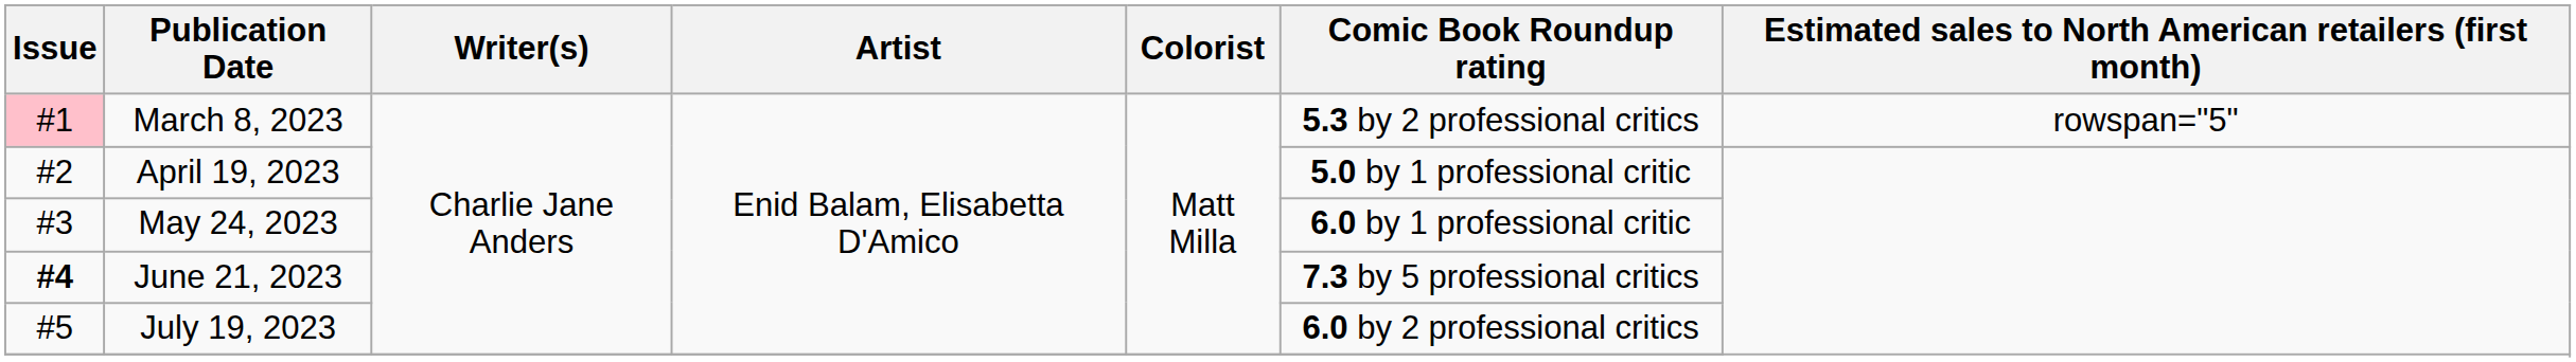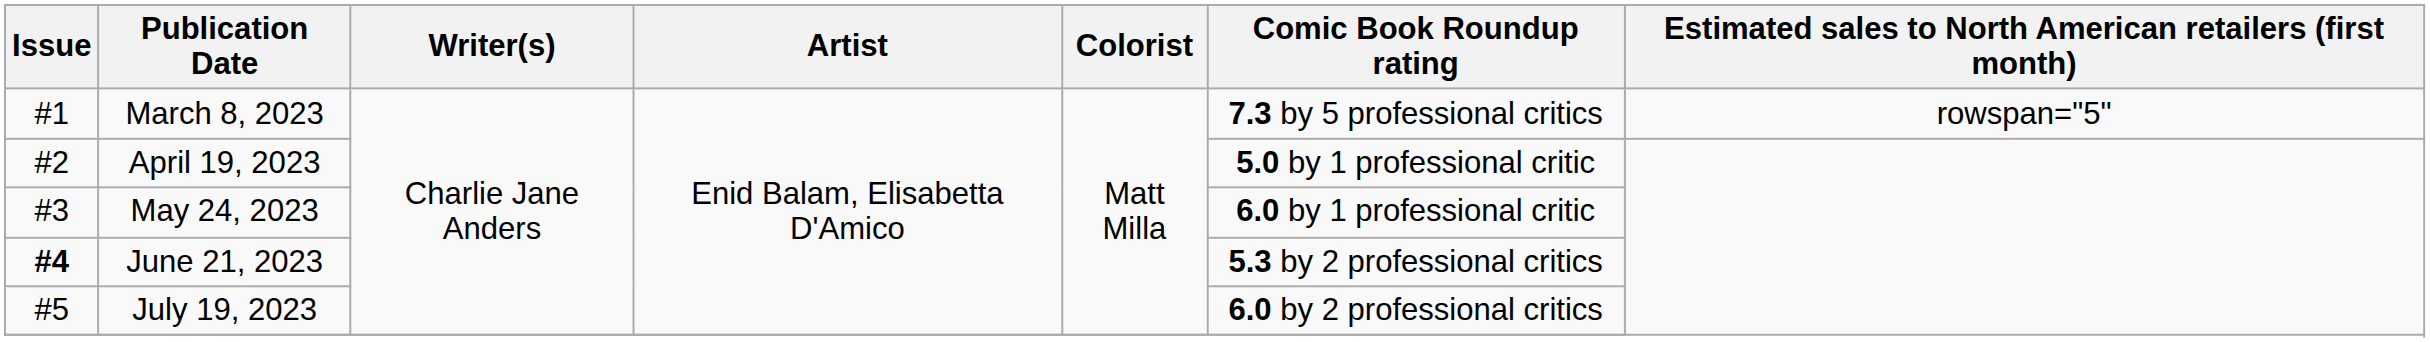March 8, 2023 | Issue: pink background -> no background
March 8, 2023 | Comic Book Roundup rating: 5.3 by 2 professional critics -> 7.3 by 5 professional critics
June 21, 2023 | Comic Book Roundup rating: 7.3 by 5 professional critics -> 5.3 by 2 professional critics
